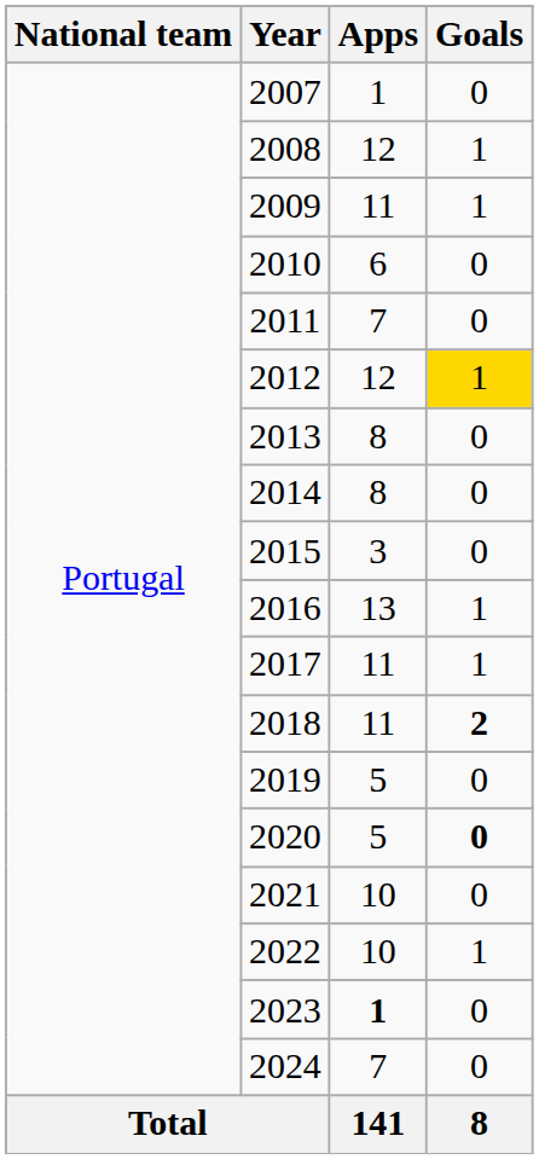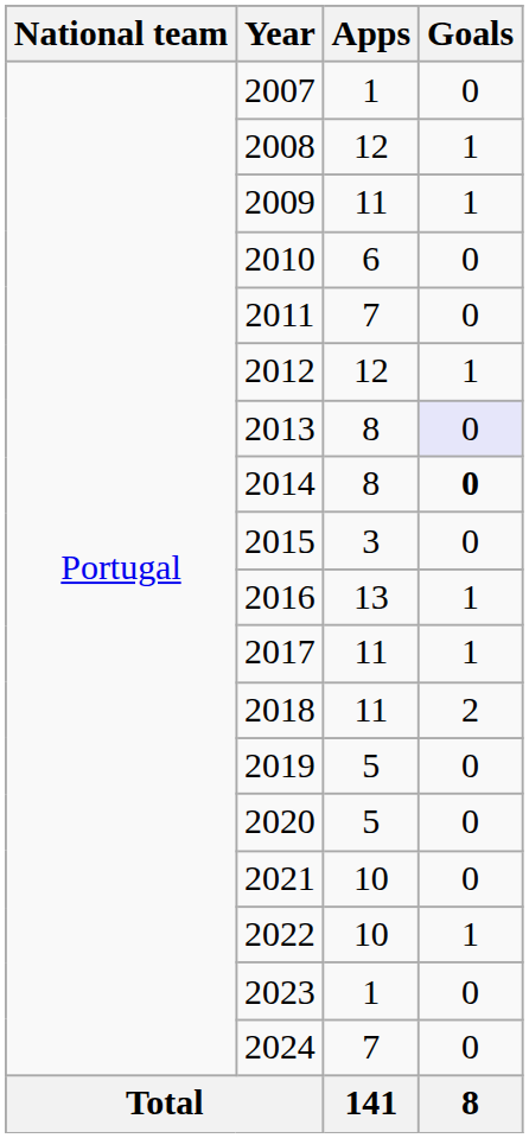2012 | Goals: gold background -> no background
2013 | Goals: no background -> lavender background
2014 | Goals: normal -> bold
2018 | Goals: bold -> normal
2020 | Goals: bold -> normal
2023 | Apps: bold -> normal
